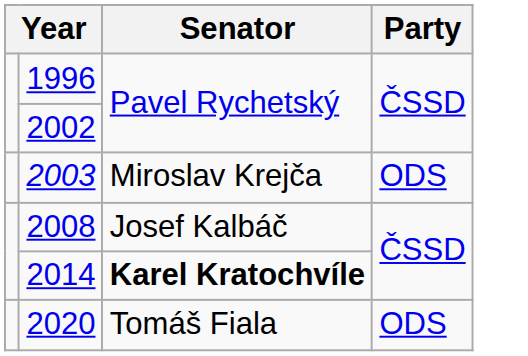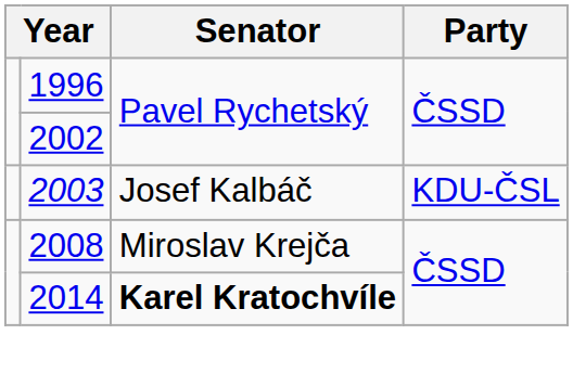2003 | Senator: Miroslav Krejča -> Josef Kalbáč
2003 | Party: ODS -> KDU-ČSL
2008 | Senator: Josef Kalbáč -> Miroslav Krejča
- row: 2020 | Tomáš Fiala | ODS
